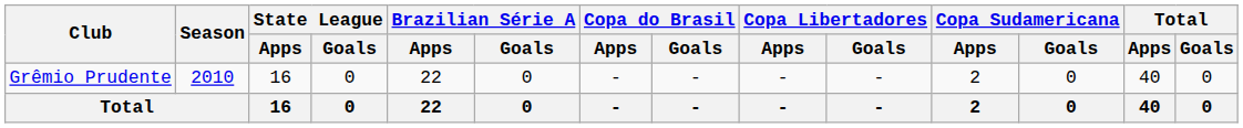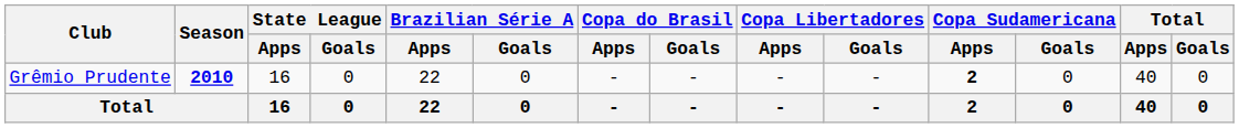Grêmio Prudente | Season: normal -> bold
Grêmio Prudente | Copa Sudamericana / Apps: normal -> bold
